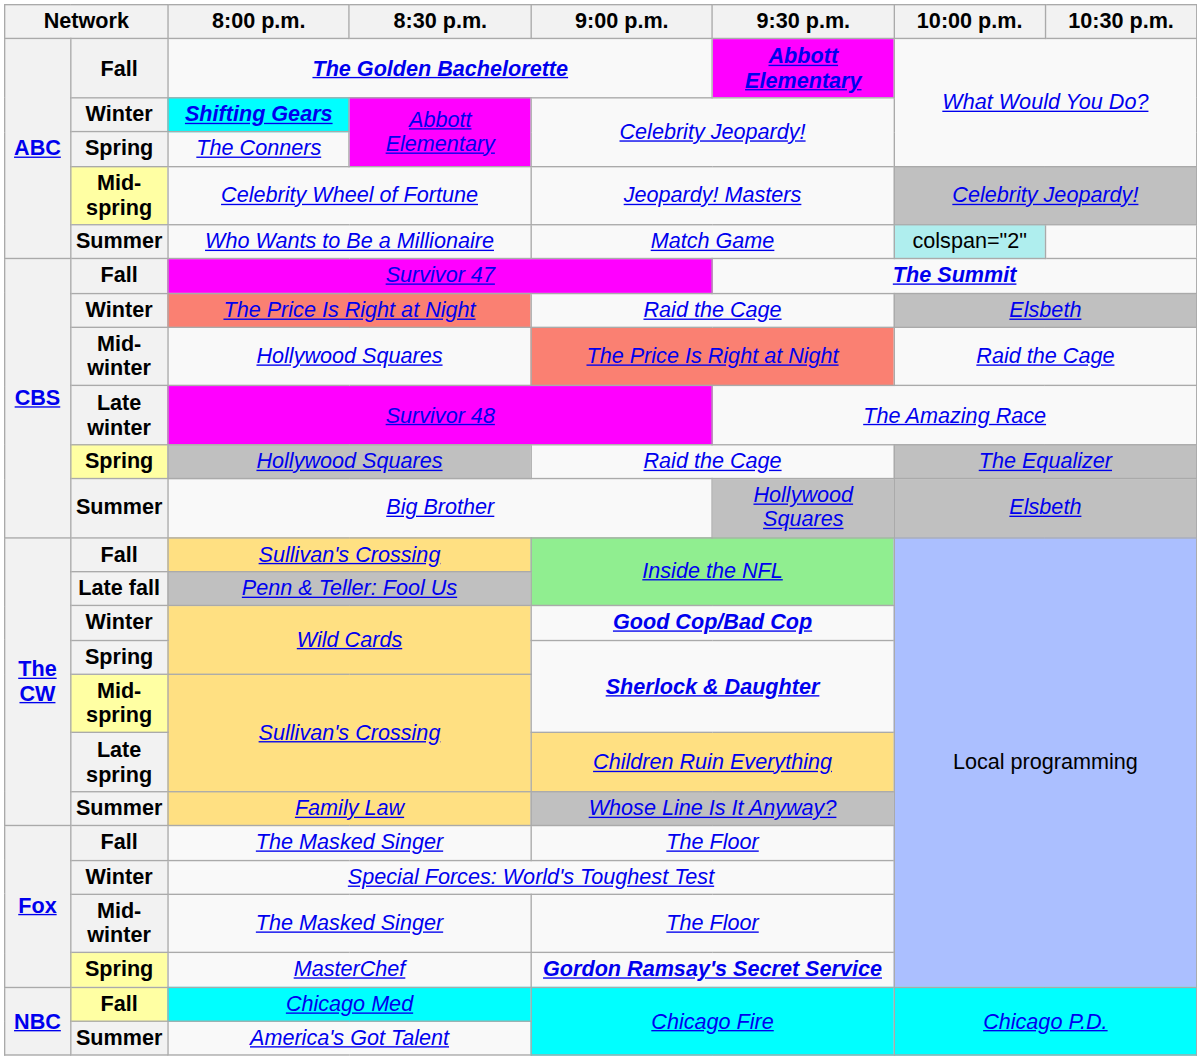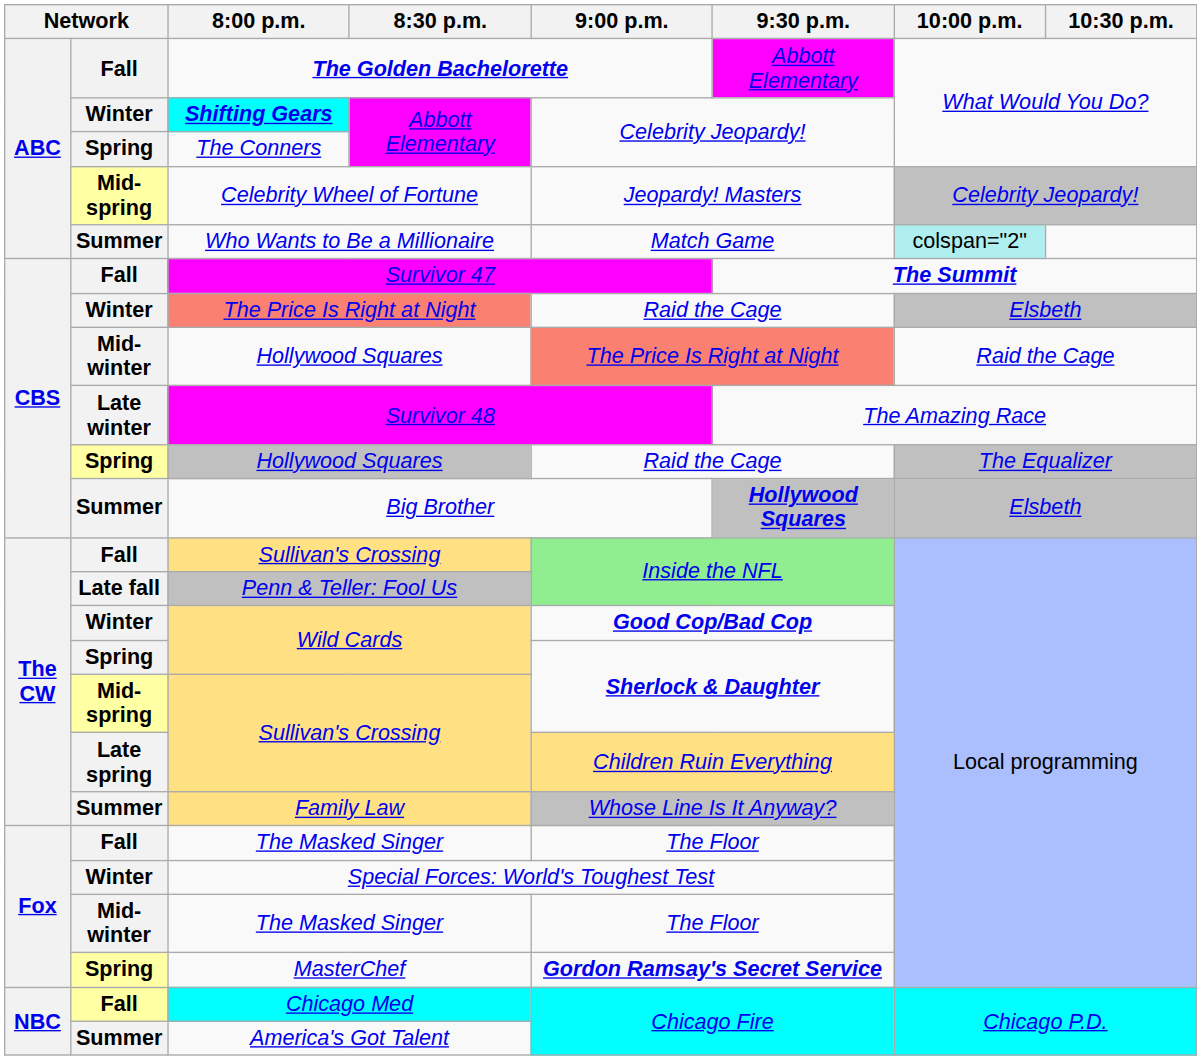The Golden Bachelorette | 9:30 p.m.: bold -> normal
Big Brother | 9:30 p.m.: normal -> bold
